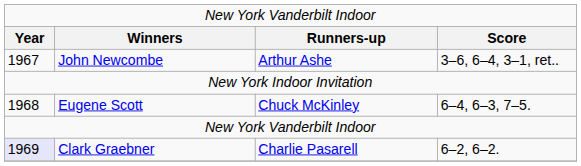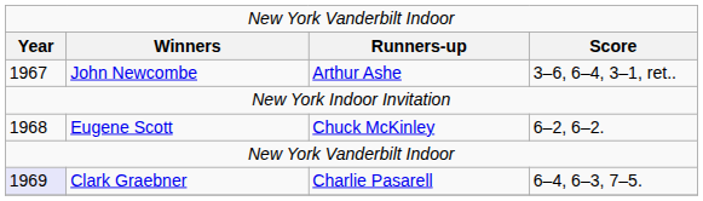Eugene Scott | column 4: 6–4, 6–3, 7–5. -> 6–2, 6–2.
Clark Graebner | column 4: 6–2, 6–2. -> 6–4, 6–3, 7–5.
